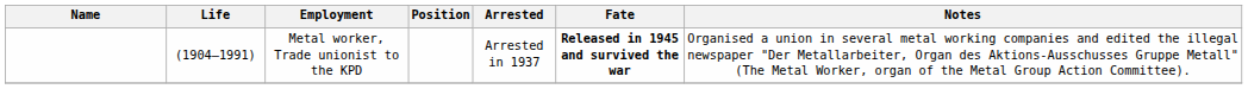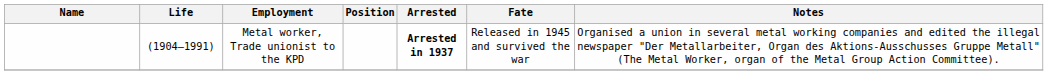Metal worker, Trade unionist to the KPD | Arrested: normal -> bold
Metal worker, Trade unionist to the KPD | Fate: bold -> normal
